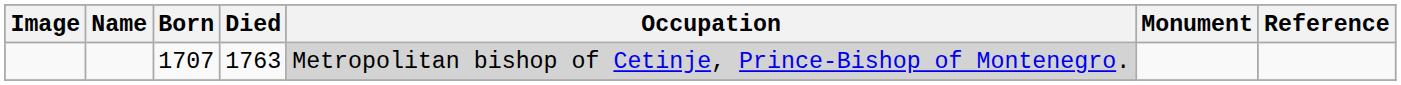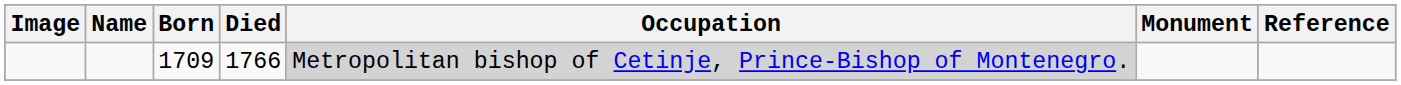row 2 | Born: 1707 -> 1709
row 2 | Died: 1763 -> 1766
